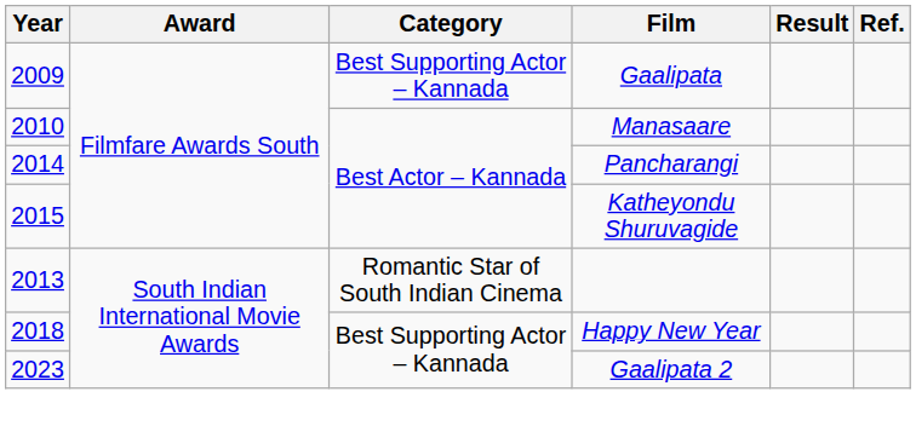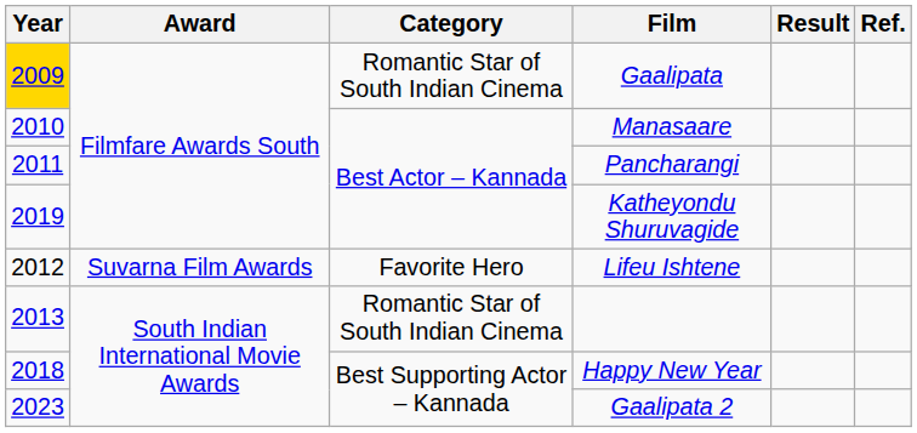Gaalipata | Year: no background -> gold background
Gaalipata | Category: Best Supporting Actor – Kannada -> Romantic Star of South Indian Cinema
Pancharangi | Year: 2014 -> 2011
Katheyondu Shuruvagide | Year: 2015 -> 2019
+ row: 2012 | Suvarna Film Awards | Favorite Hero | Lifeu Ishtene
